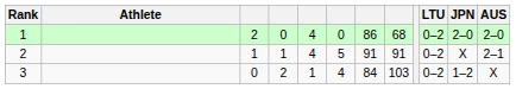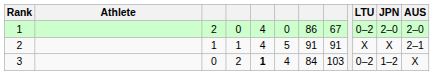row 2 | column 8: 68 -> 67
row 3 | LTU: 0–2 -> X
row 4 | column 5: normal -> bold
